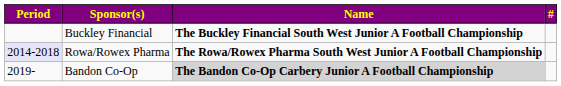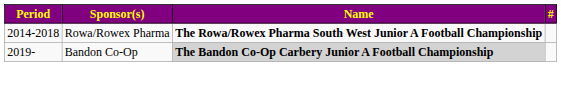- row: Buckley Financial | The Buckley Financial South West Junior A Football Championship
Rowa/Rowex Pharma | Period: lavender background -> no background
